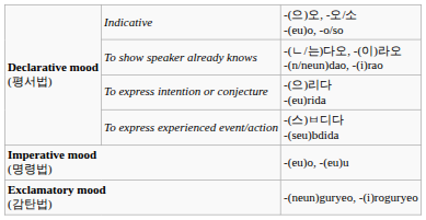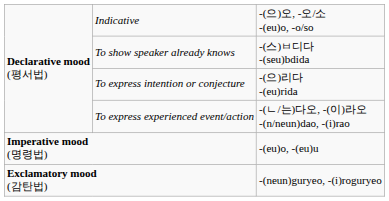To show speaker already knows | column 3: -(ㄴ/는)다오, -(이)라오 -(n/neun)dao, -(i)rao -> -(스)ㅂ디다 -(seu)bdida
To express experienced event/action | column 3: -(스)ㅂ디다 -(seu)bdida -> -(ㄴ/는)다오, -(이)라오 -(n/neun)dao, -(i)rao
